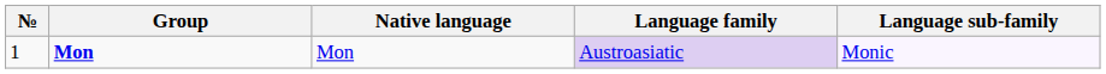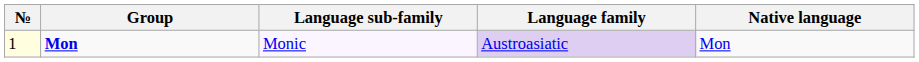columns swapped: Native language <-> Language sub-family
row 2 | №: no background -> lightyellow background
